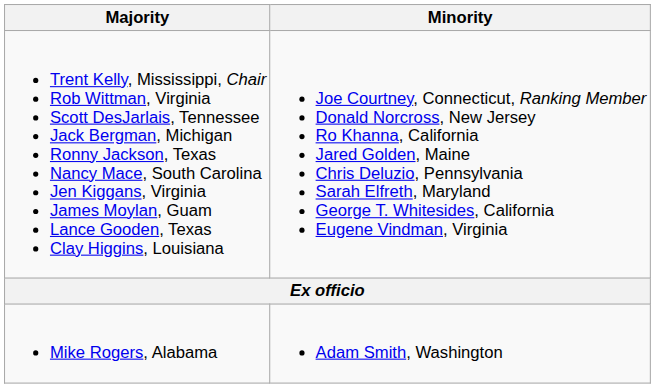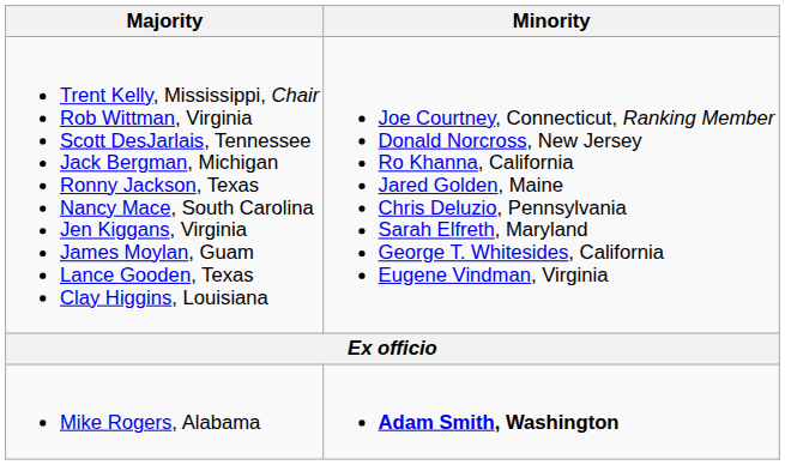Mike Rogers, Alabama | Minority: normal -> bold
